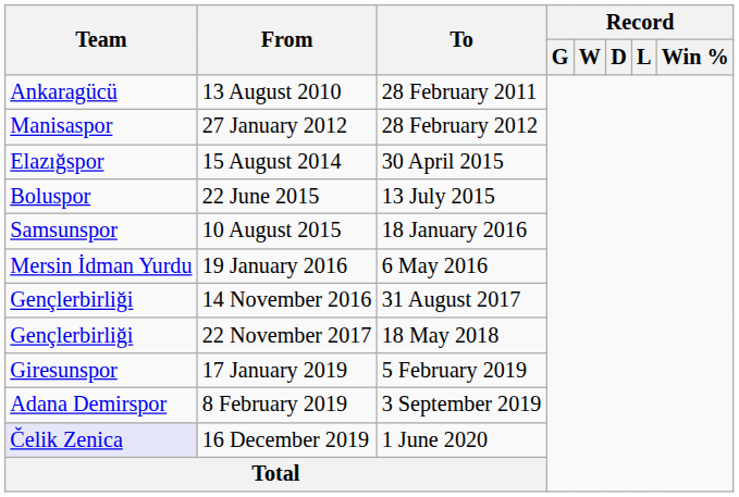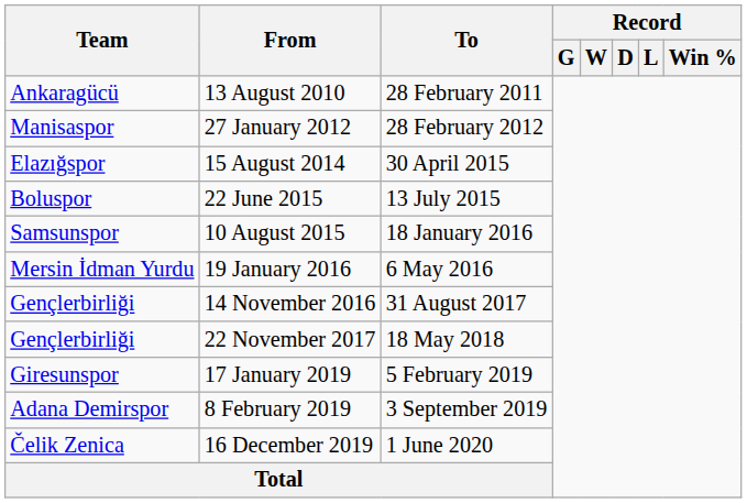16 December 2019 | Team: lavender background -> no background
